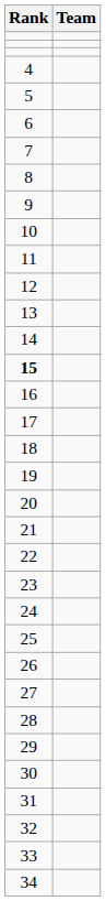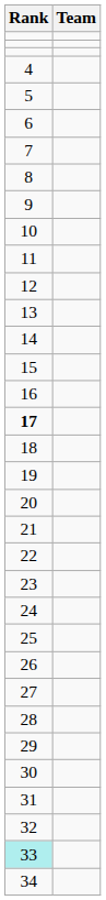row 16 | Rank: bold -> normal
row 18 | Rank: normal -> bold
row 34 | Rank: no background -> paleturquoise background
